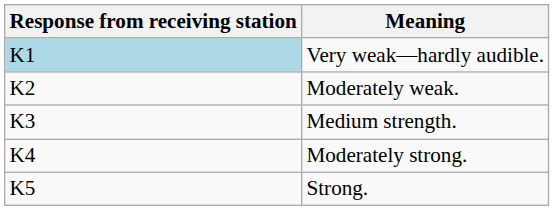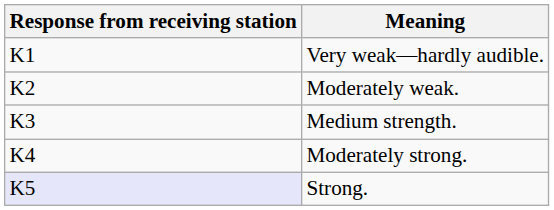Very weak—hardly audible. | Response from receiving station: lightblue background -> no background
Strong. | Response from receiving station: no background -> lavender background
